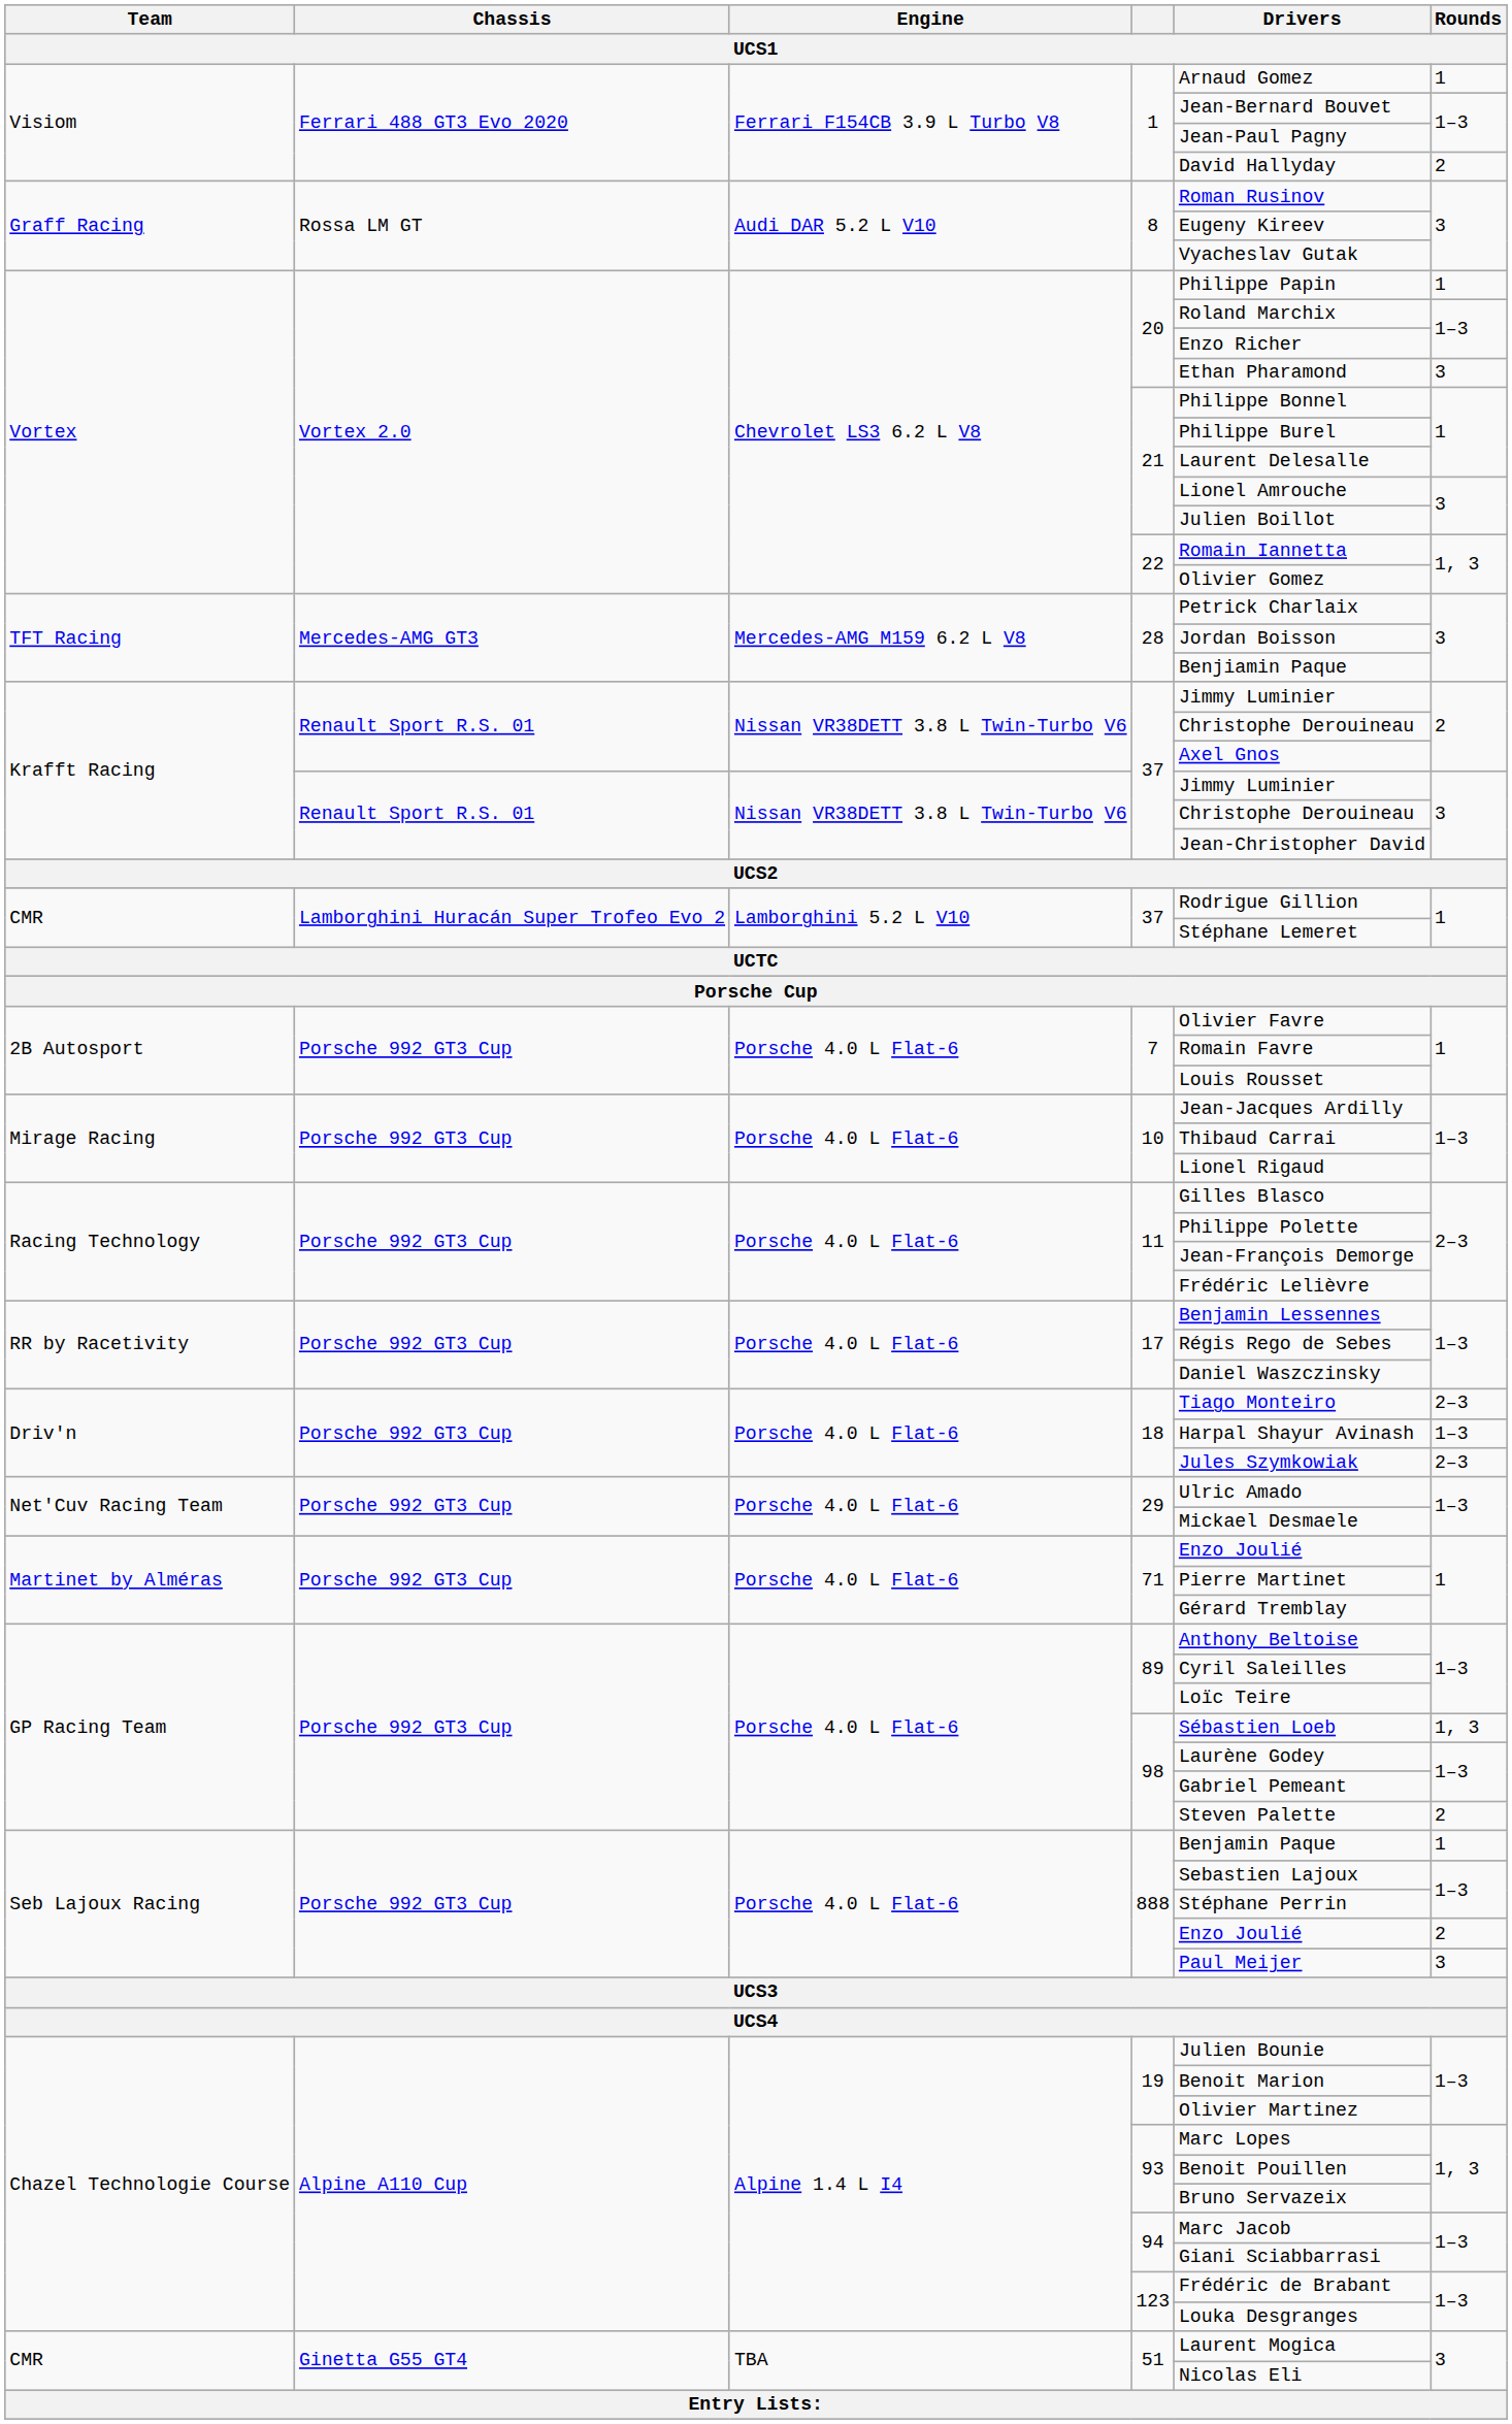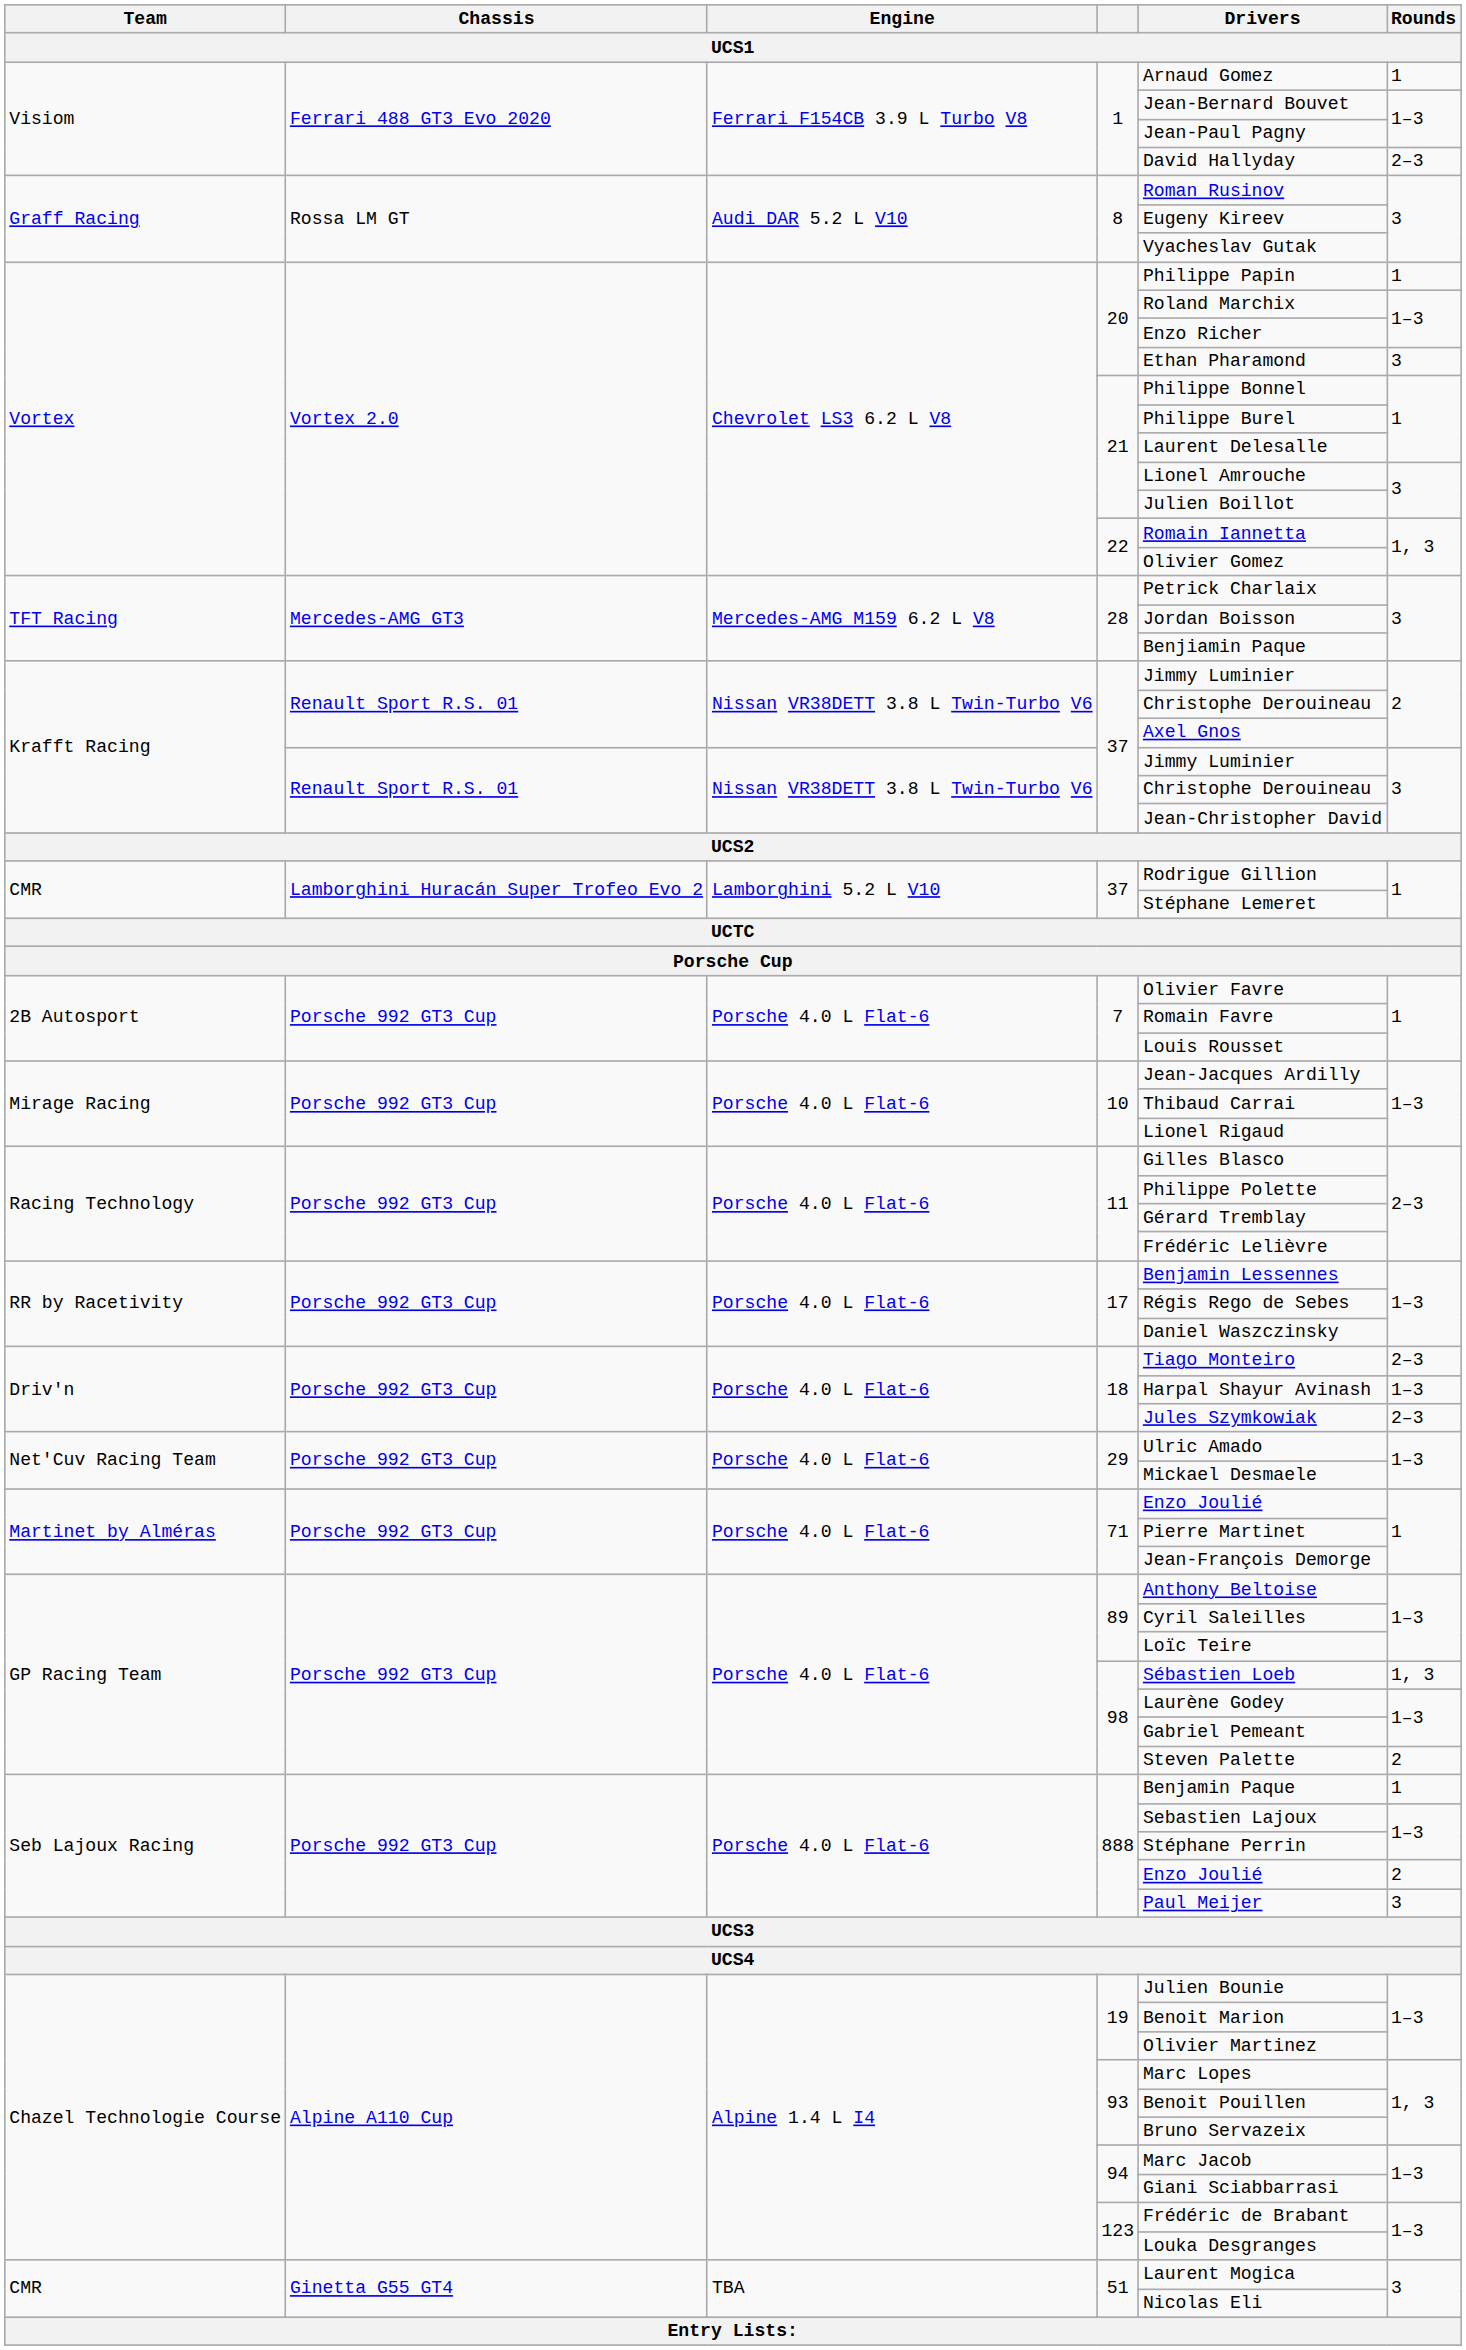row 6 | Rounds: 2 -> 2–3
row 43 | Drivers: Jean-François Demorge -> Gérard Tremblay
row 55 | Drivers: Gérard Tremblay -> Jean-François Demorge
